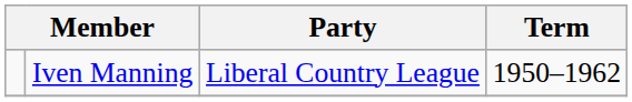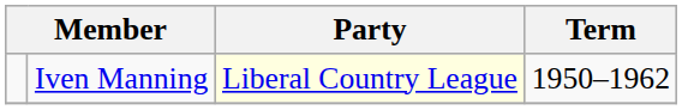Iven Manning | Party: no background -> lightyellow background
